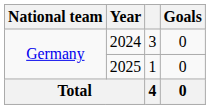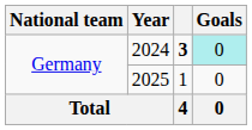2024 | column 3: normal -> bold
2024 | Goals: no background -> paleturquoise background
